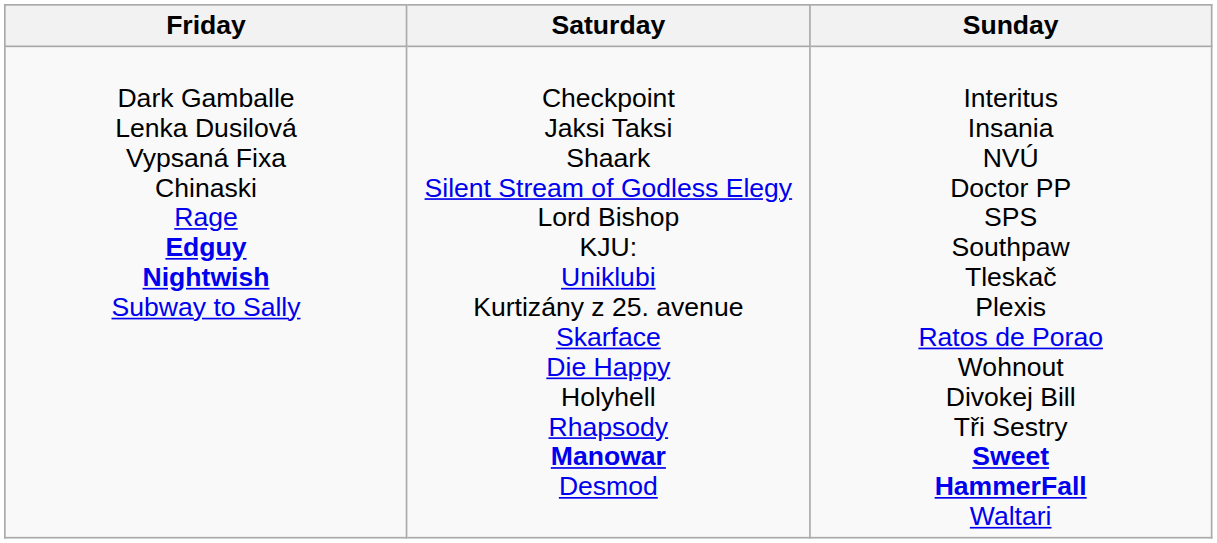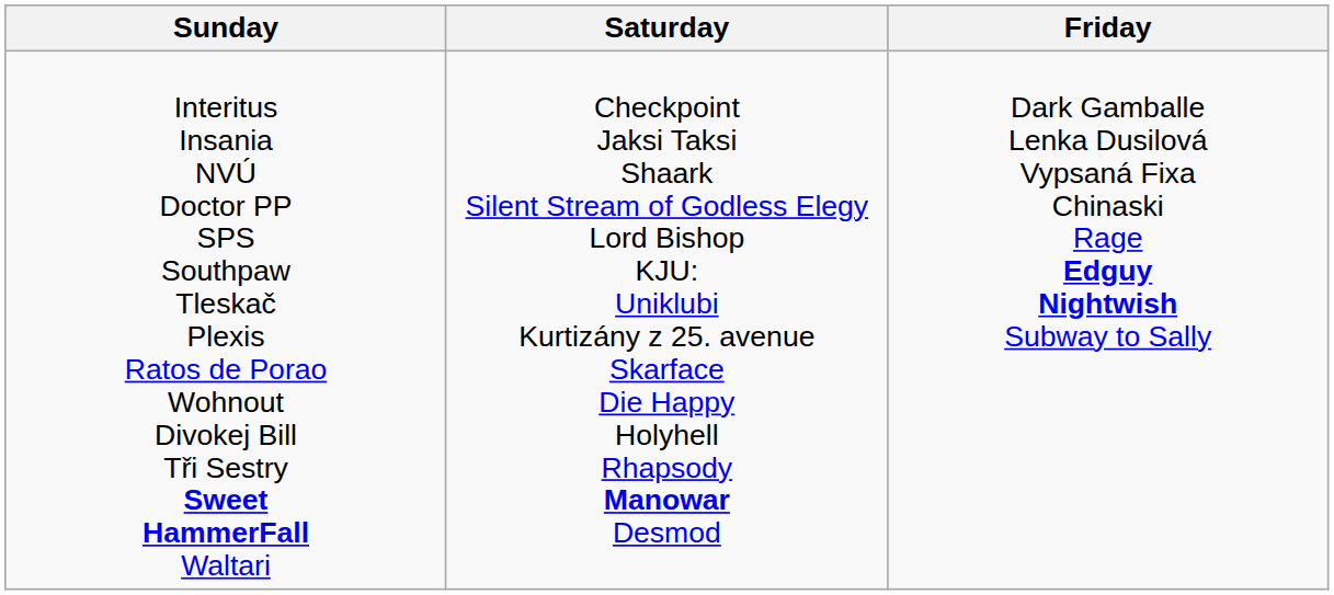columns swapped: Friday <-> Sunday
